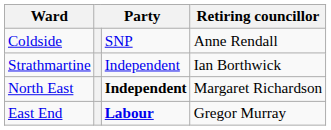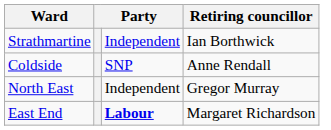rows swapped: Strathmartine <-> Coldside
North East | column 3: bold -> normal
North East | Retiring councillor: Margaret Richardson -> Gregor Murray
East End | Retiring councillor: Gregor Murray -> Margaret Richardson
